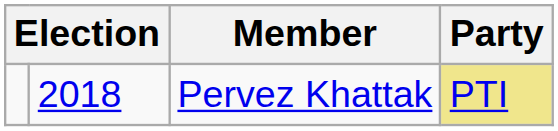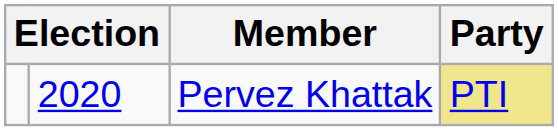Pervez Khattak | column 2: 2018 -> 2020
